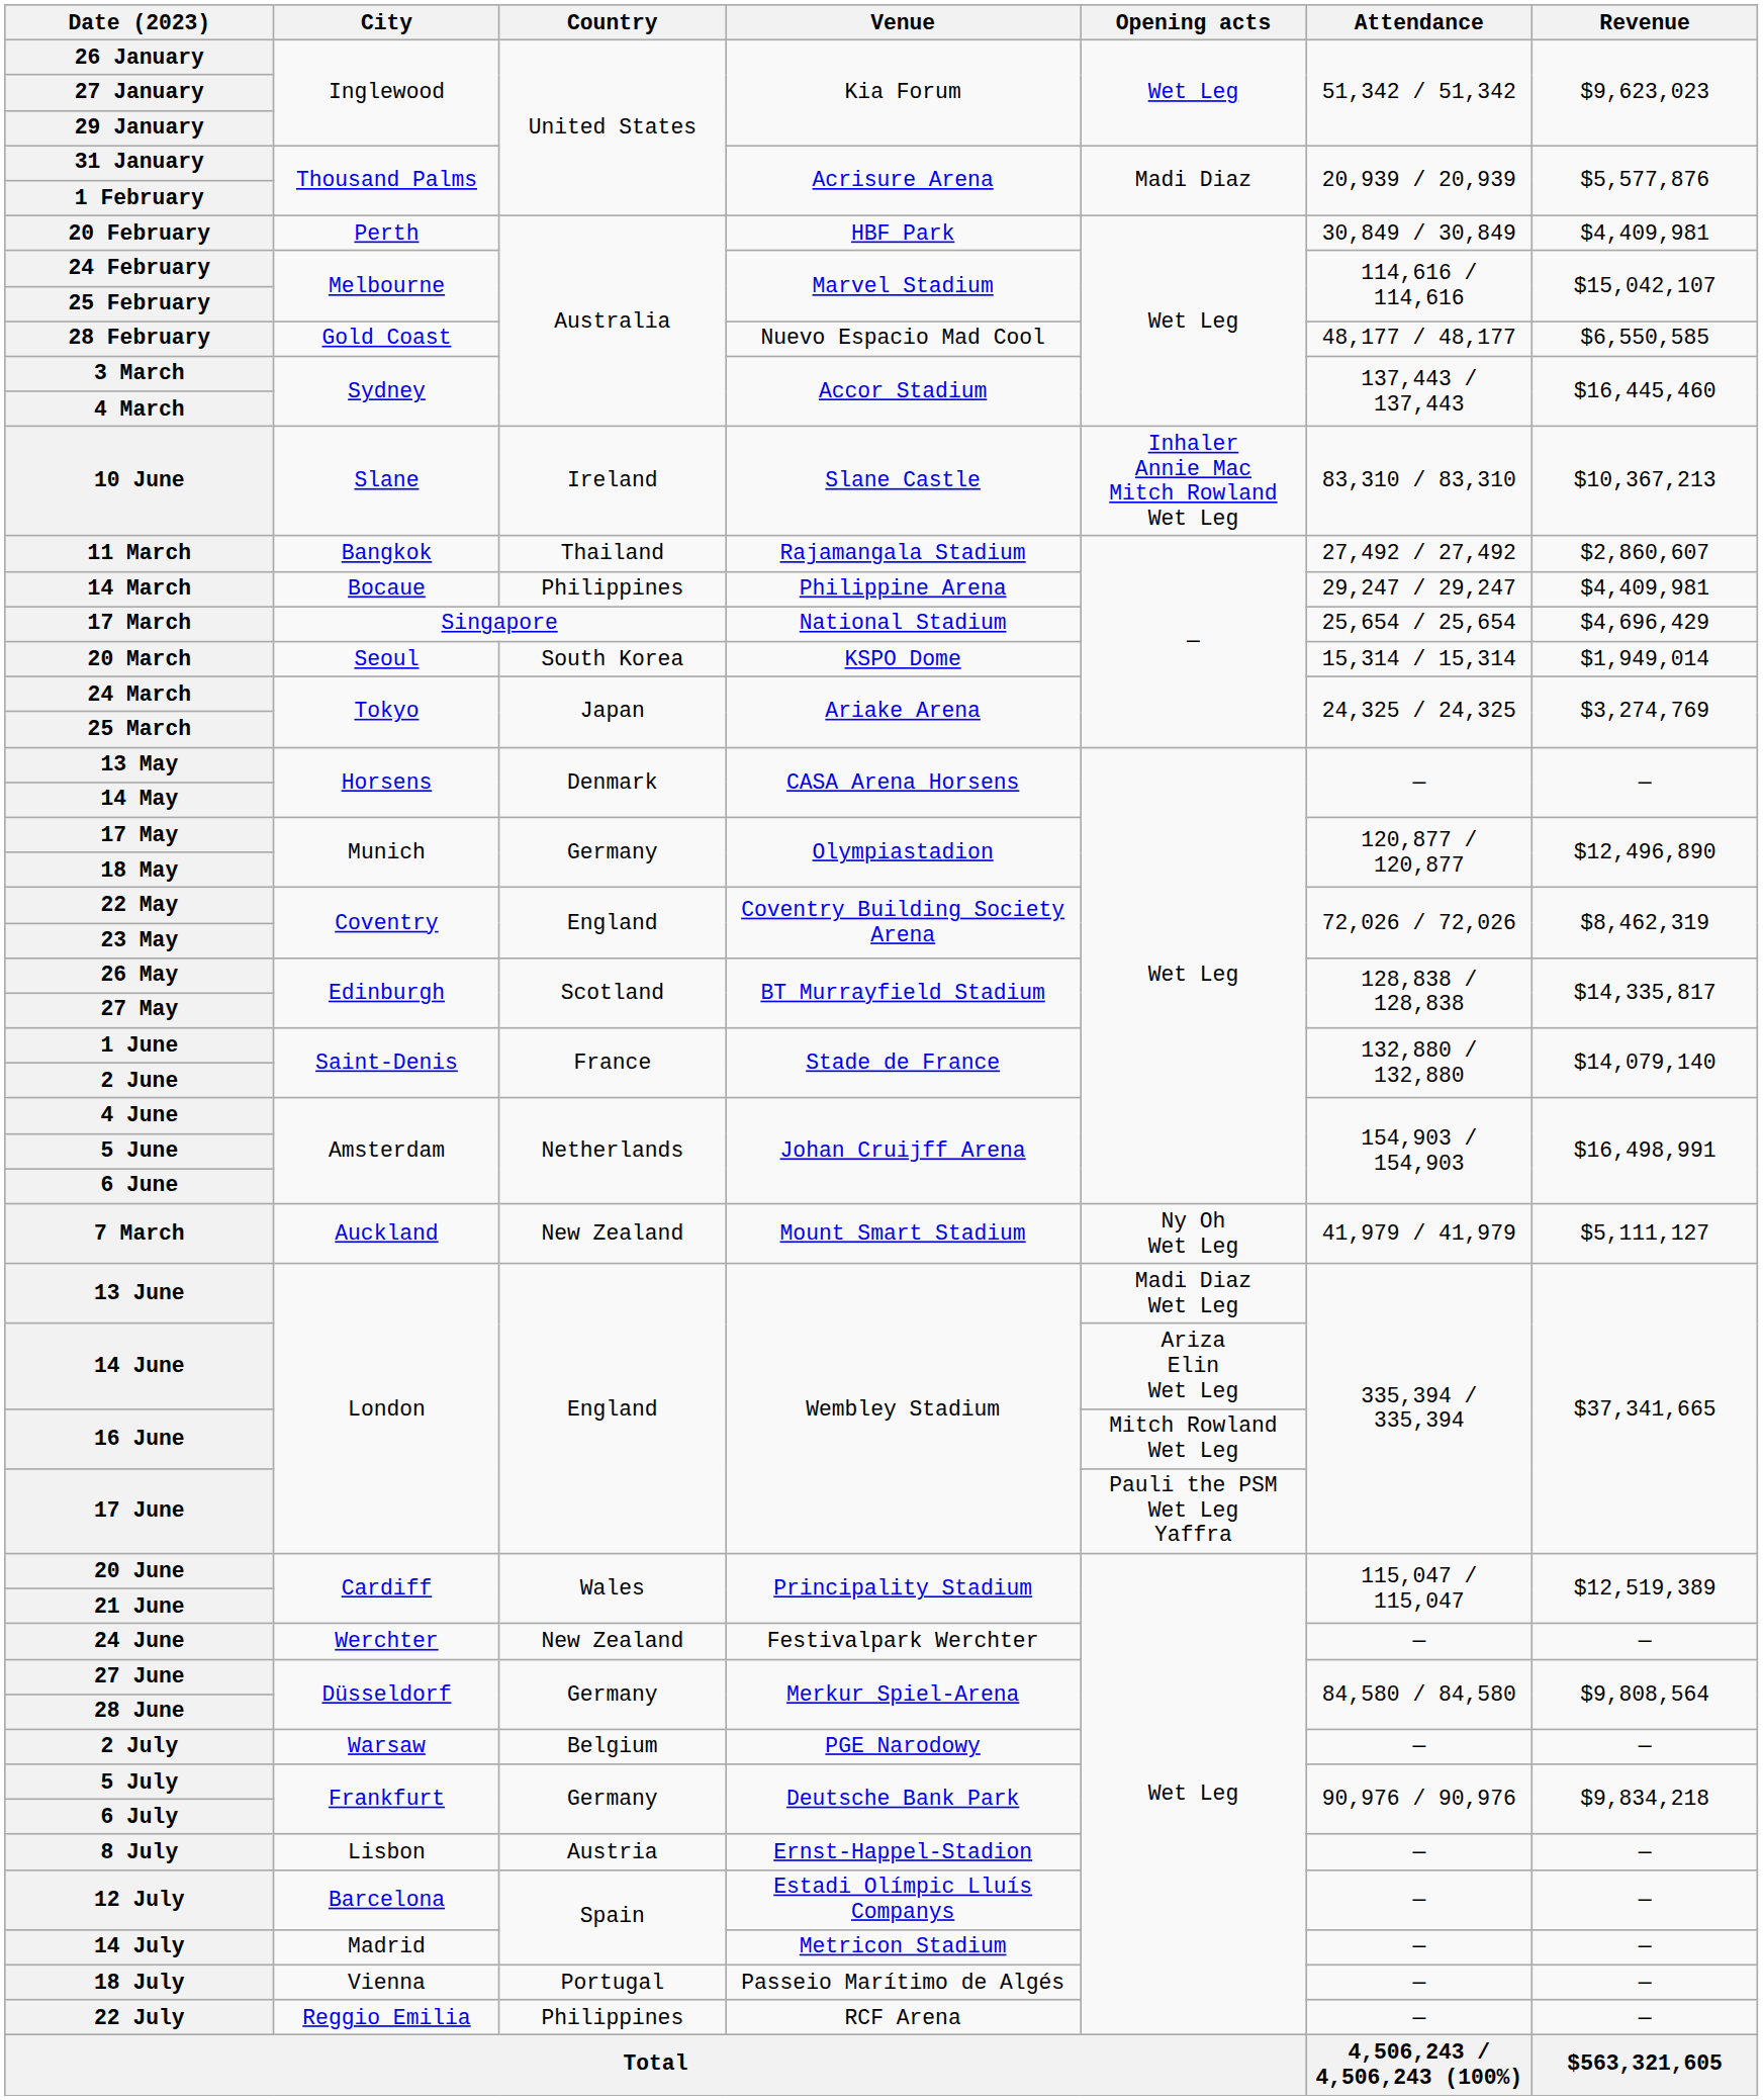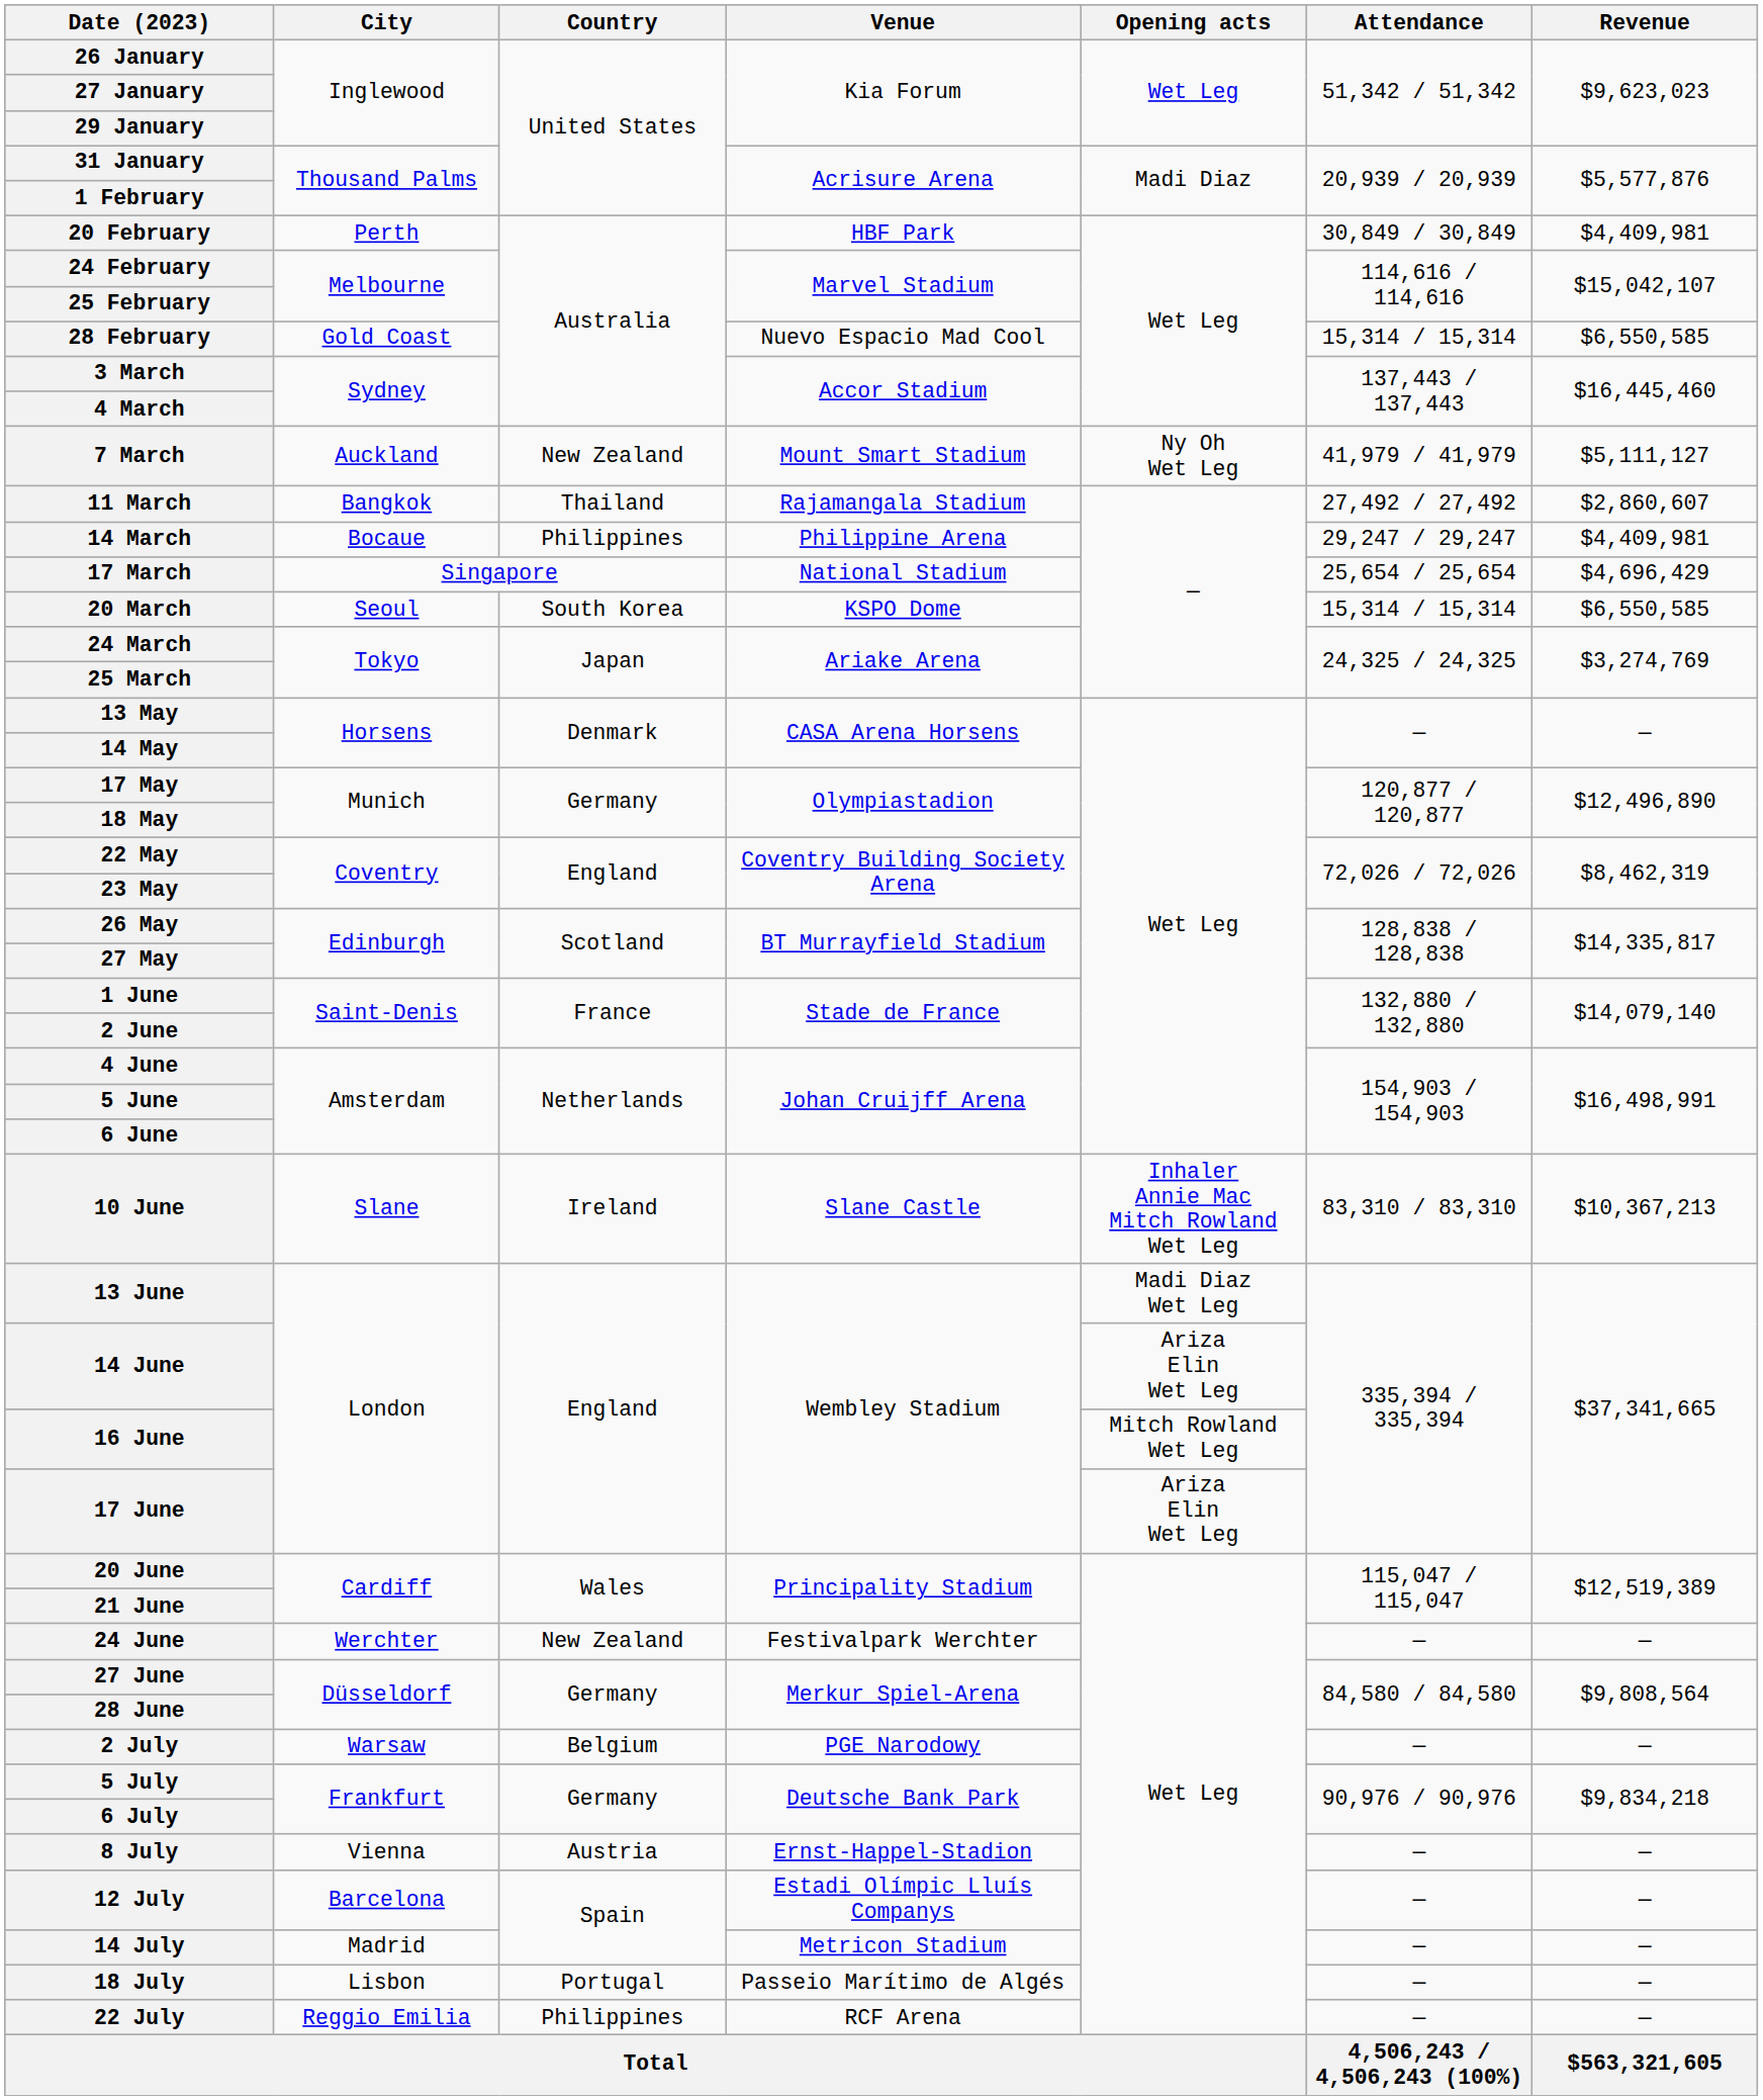28 February | Attendance: 48,177 / 48,177 -> 15,314 / 15,314
rows swapped: 7 March <-> 10 June
20 March | Revenue: $1,949,014 -> $6,550,585
17 June | Opening acts: Pauli the PSM Wet Leg Yaffra -> Ariza Elin Wet Leg
8 July | City: Lisbon -> Vienna
18 July | City: Vienna -> Lisbon
